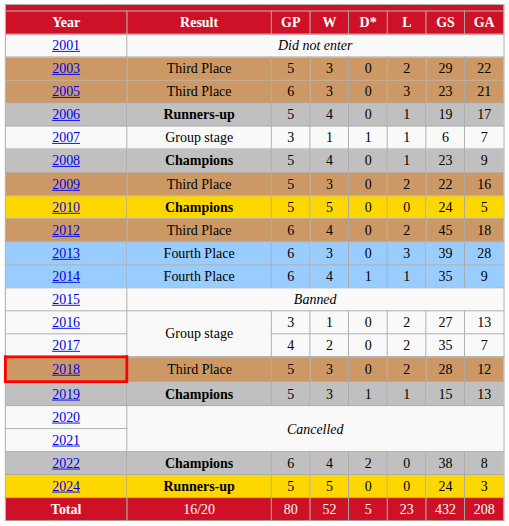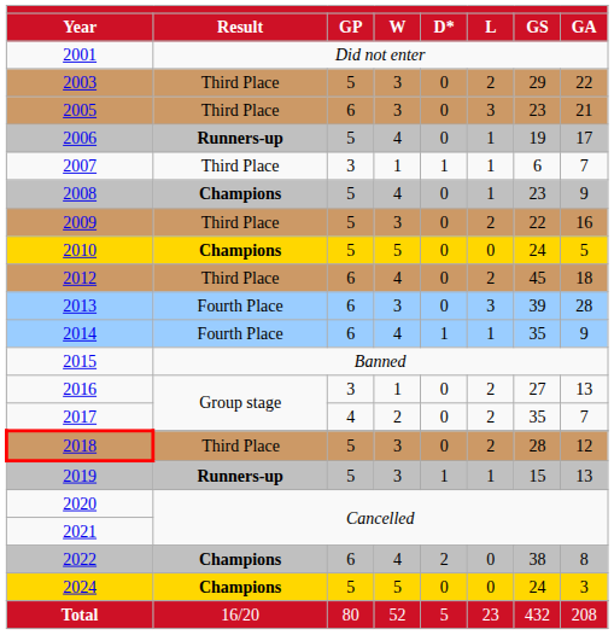2007 | Result: Group stage -> Third Place
2019 | Result: Champions -> Runners-up
2024 | Result: Runners-up -> Champions
